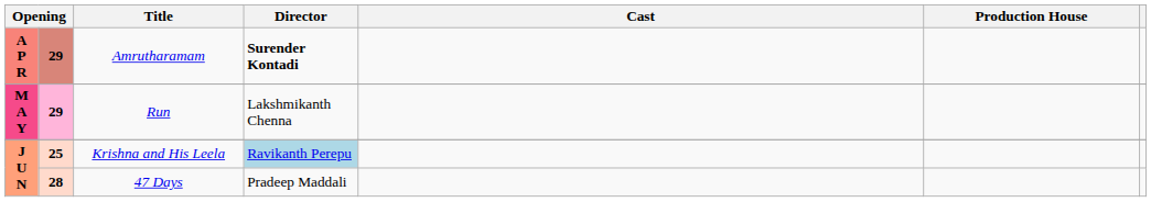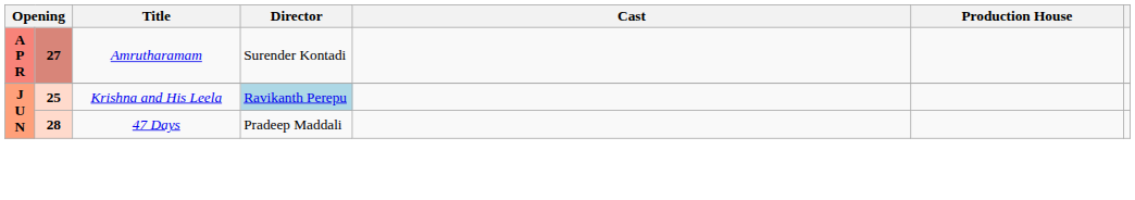Amrutharamam | column 2: 29 -> 27
Amrutharamam | Director: bold -> normal
- row: M A Y | 29 | Run | Lakshmikanth Chenna
